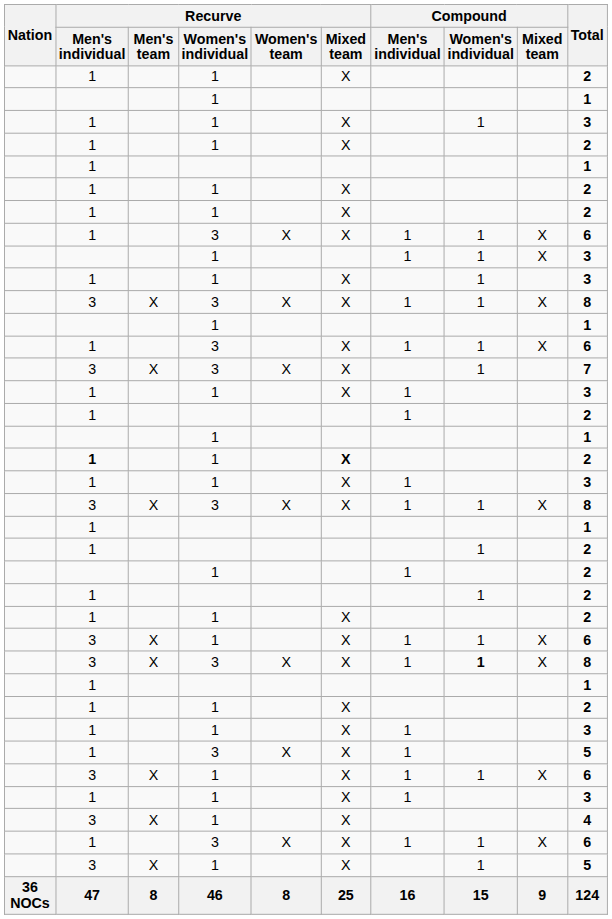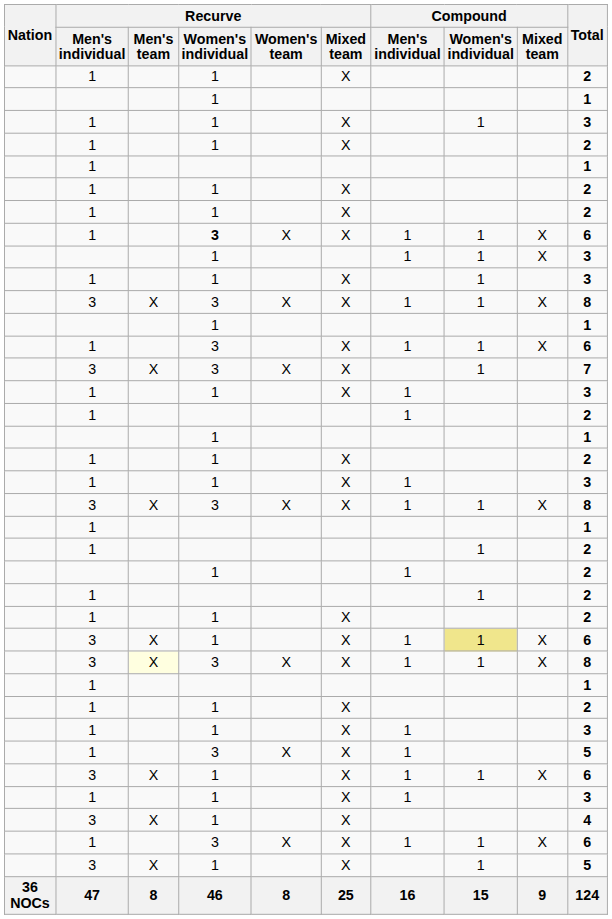row 10 | Recurve / Women's individual: normal -> bold
row 20 | Recurve / Men's individual: bold -> normal
row 20 | Recurve / Mixed team: bold -> normal
row 28 | Compound / Women's individual: no background -> khaki background
row 29 | Recurve / Men's team: no background -> lightyellow background
row 29 | Compound / Women's individual: bold -> normal
